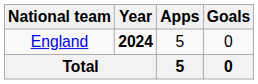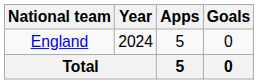England | Year: bold -> normal
